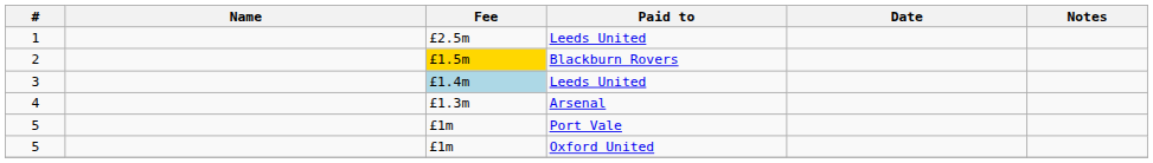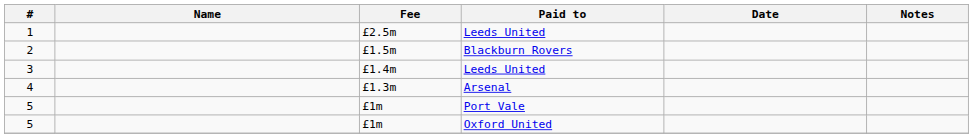2 | Fee: gold background -> no background
3 | Fee: lightblue background -> no background
